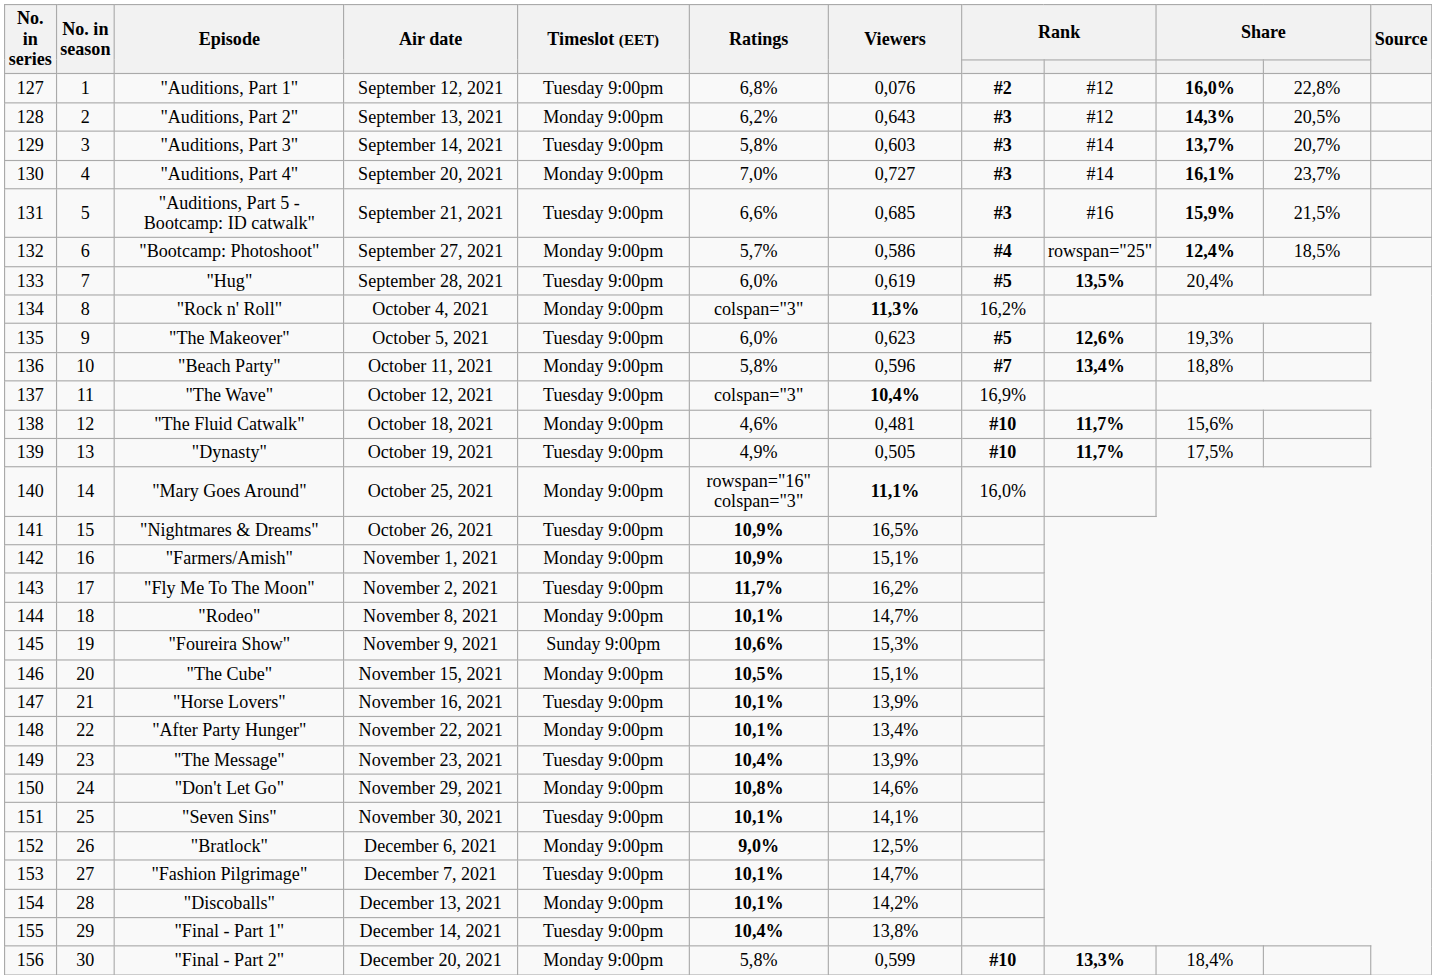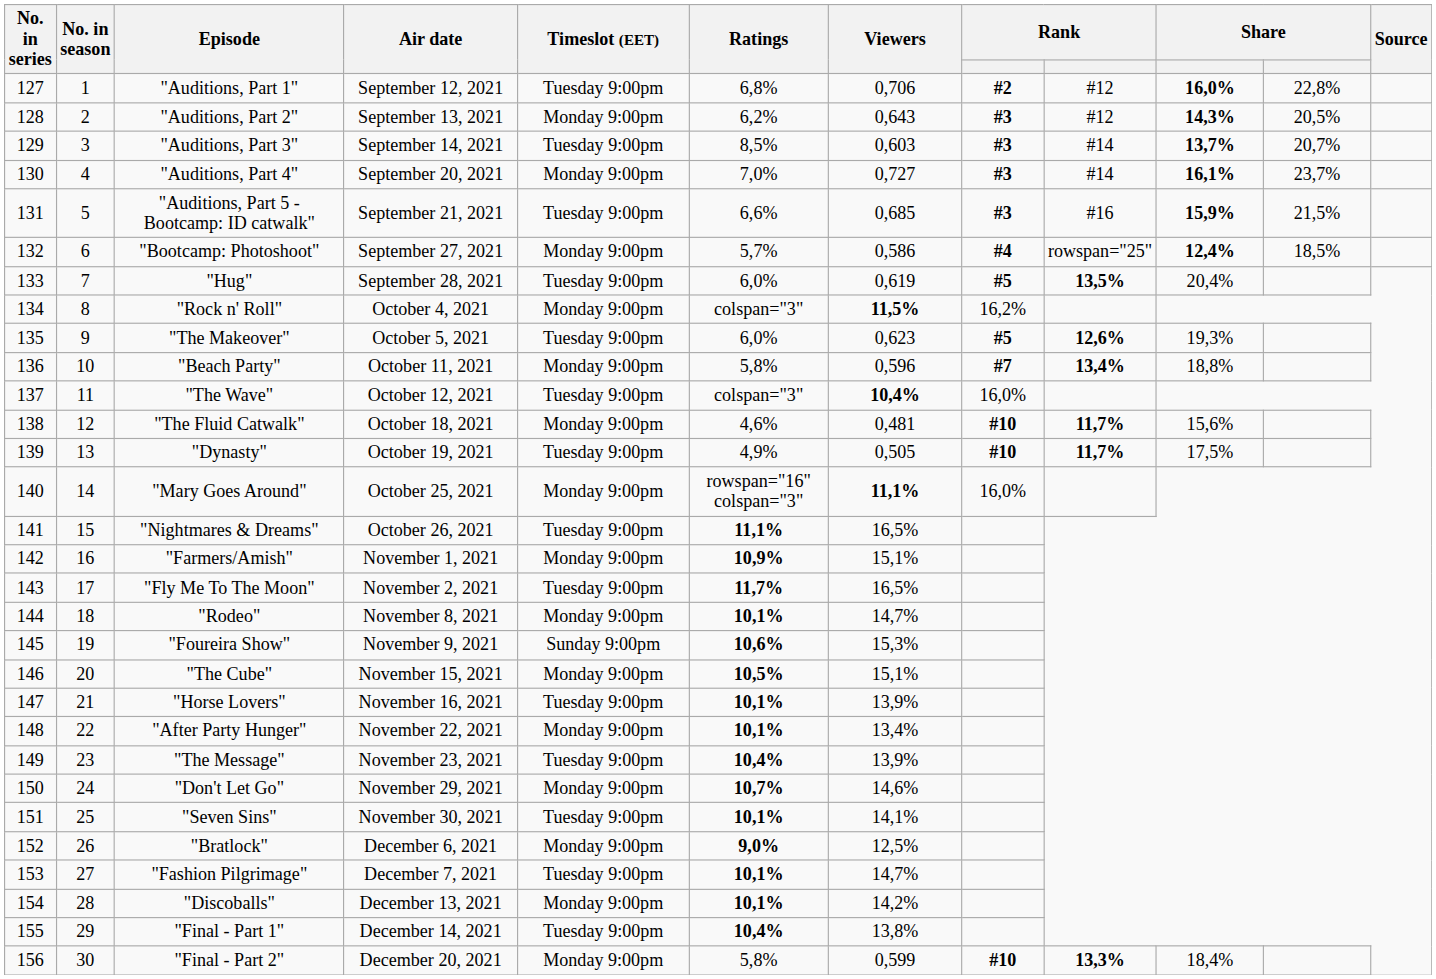"Auditions, Part 1" | Viewers: 0,076 -> 0,706
"Auditions, Part 3" | Ratings: 5,8% -> 8,5%
"Rock n' Roll" | Viewers: 11,3% -> 11,5%
"The Wave" | column 8: 16,9% -> 16,0%
"Nightmares & Dreams" | Ratings: 10,9% -> 11,1%
"Fly Me To The Moon" | Viewers: 16,2% -> 16,5%
"Don't Let Go" | Ratings: 10,8% -> 10,7%
